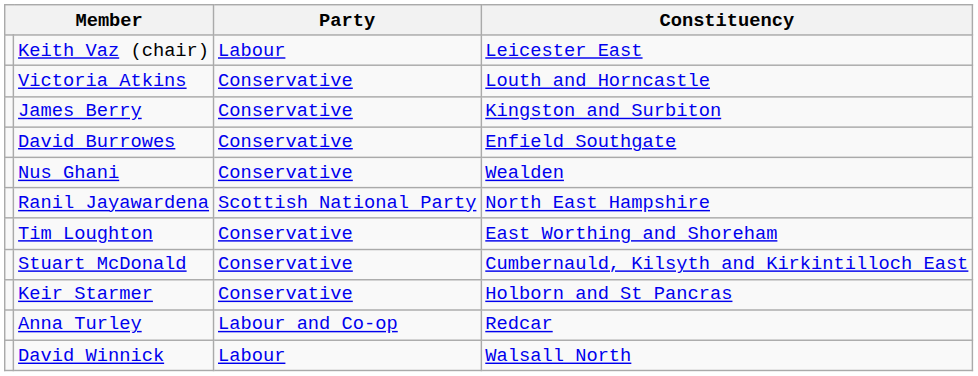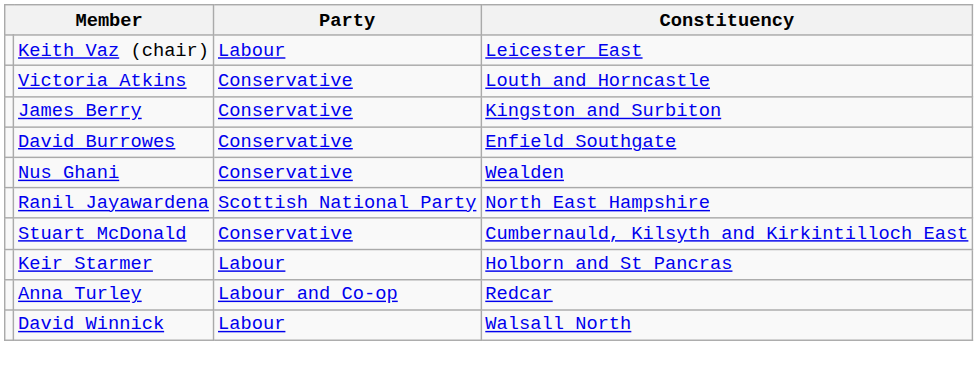- row: Tim Loughton | Conservative | East Worthing and Shoreham
Keir Starmer | Party: Conservative -> Labour
